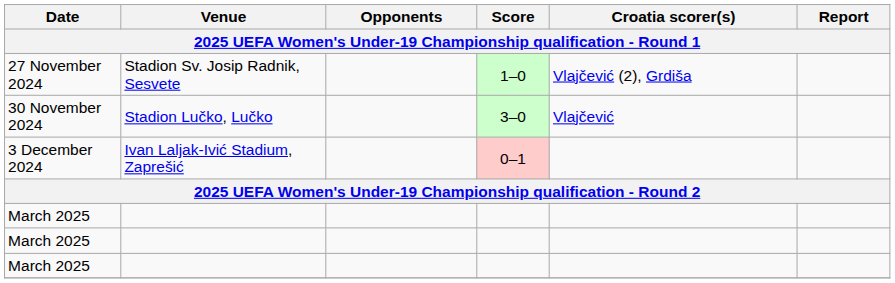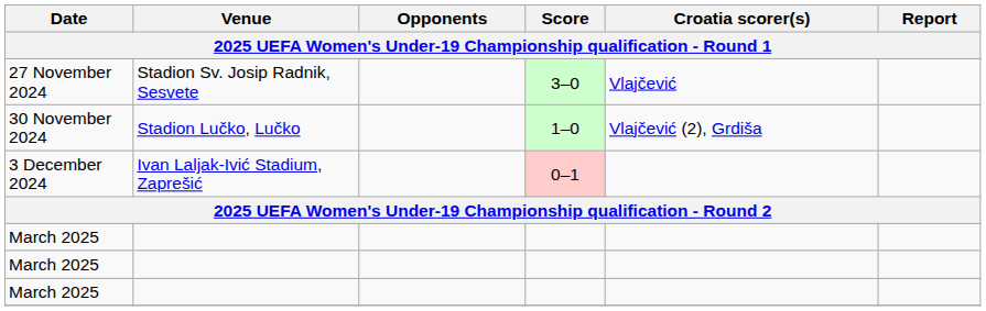27 November 2024 | Score: 1–0 -> 3–0
27 November 2024 | Croatia scorer(s): Vlajčević (2), Grdiša -> Vlajčević
30 November 2024 | Score: 3–0 -> 1–0
30 November 2024 | Croatia scorer(s): Vlajčević -> Vlajčević (2), Grdiša
